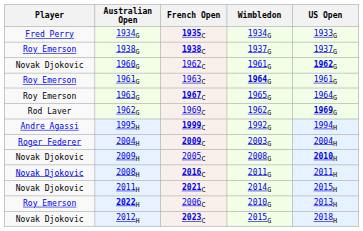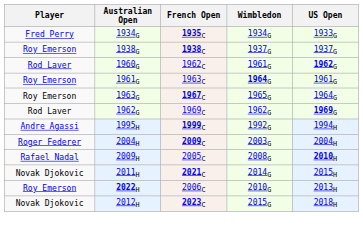1960G | Player: Novak Djokovic -> Rod Laver
2009H | Player: Novak Djokovic -> Rafael Nadal
- row: Novak Djokovic | 2008H | 2016C | 2011G | 2011H
